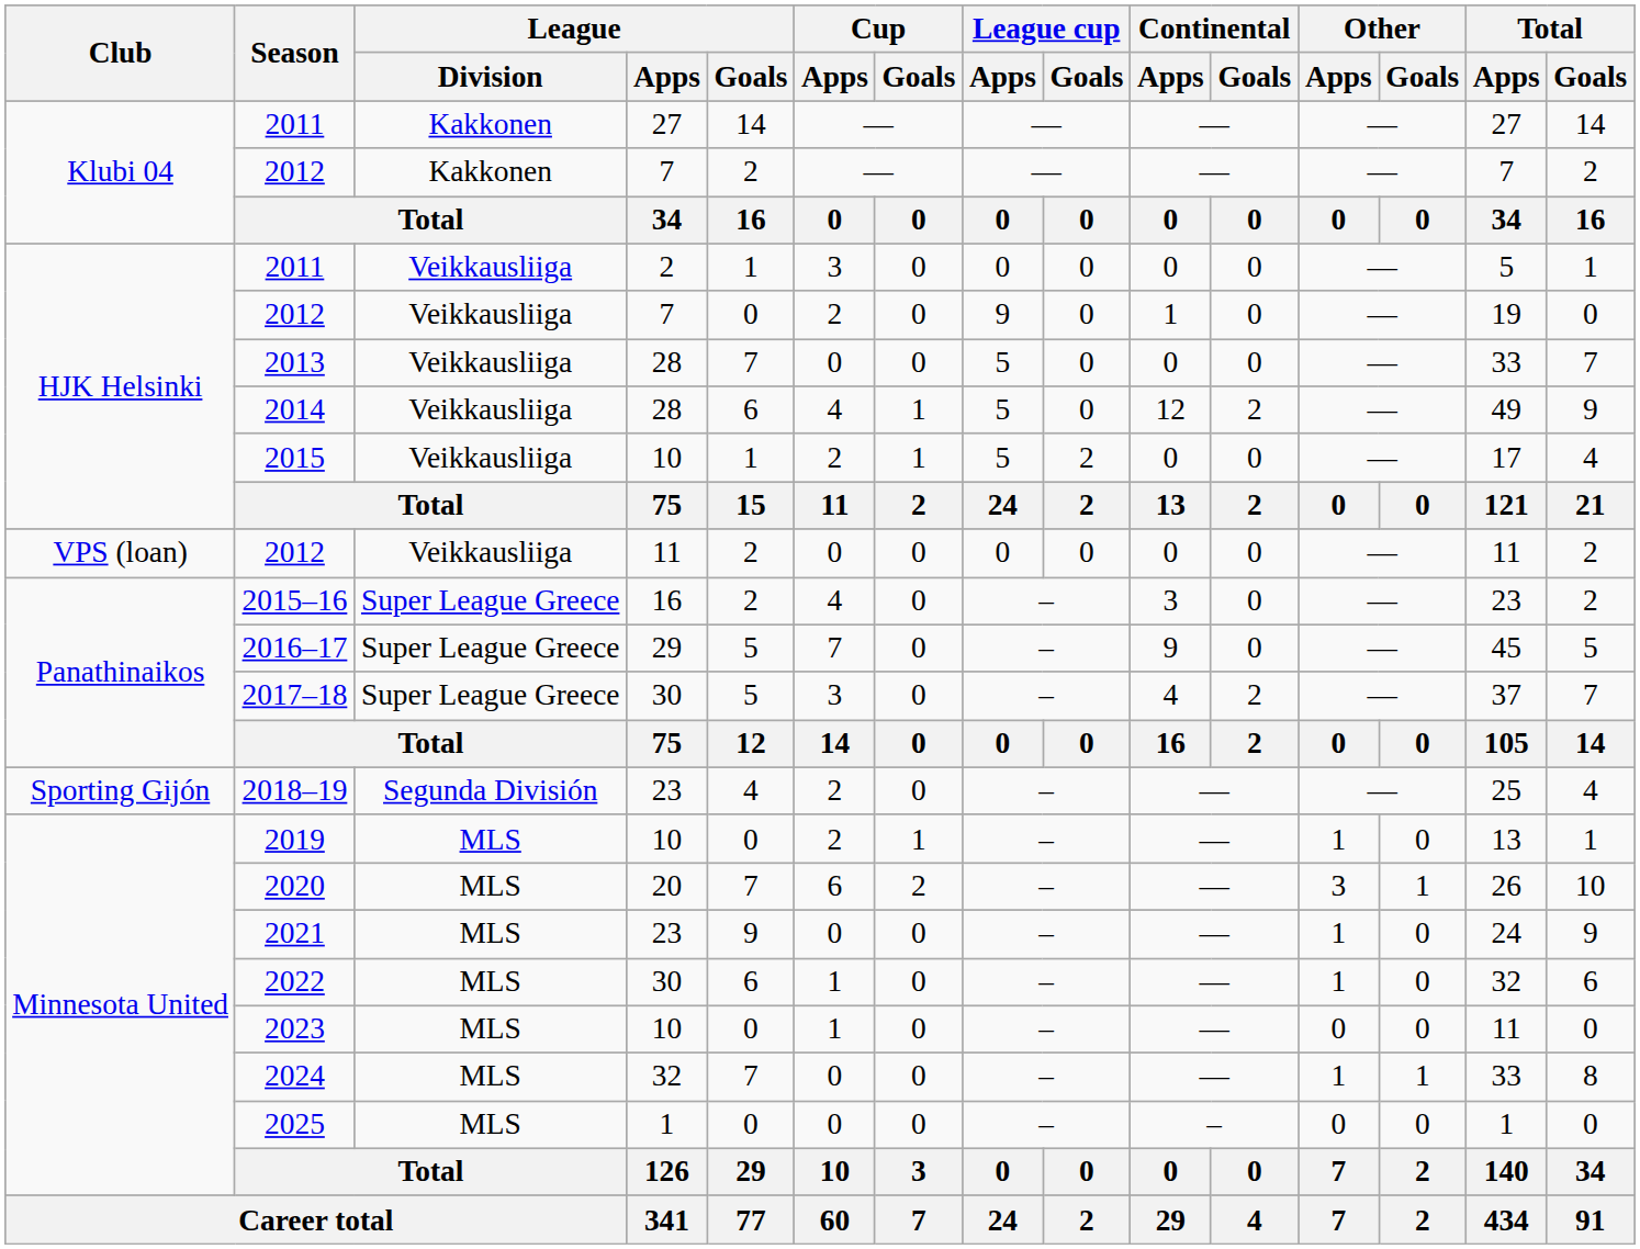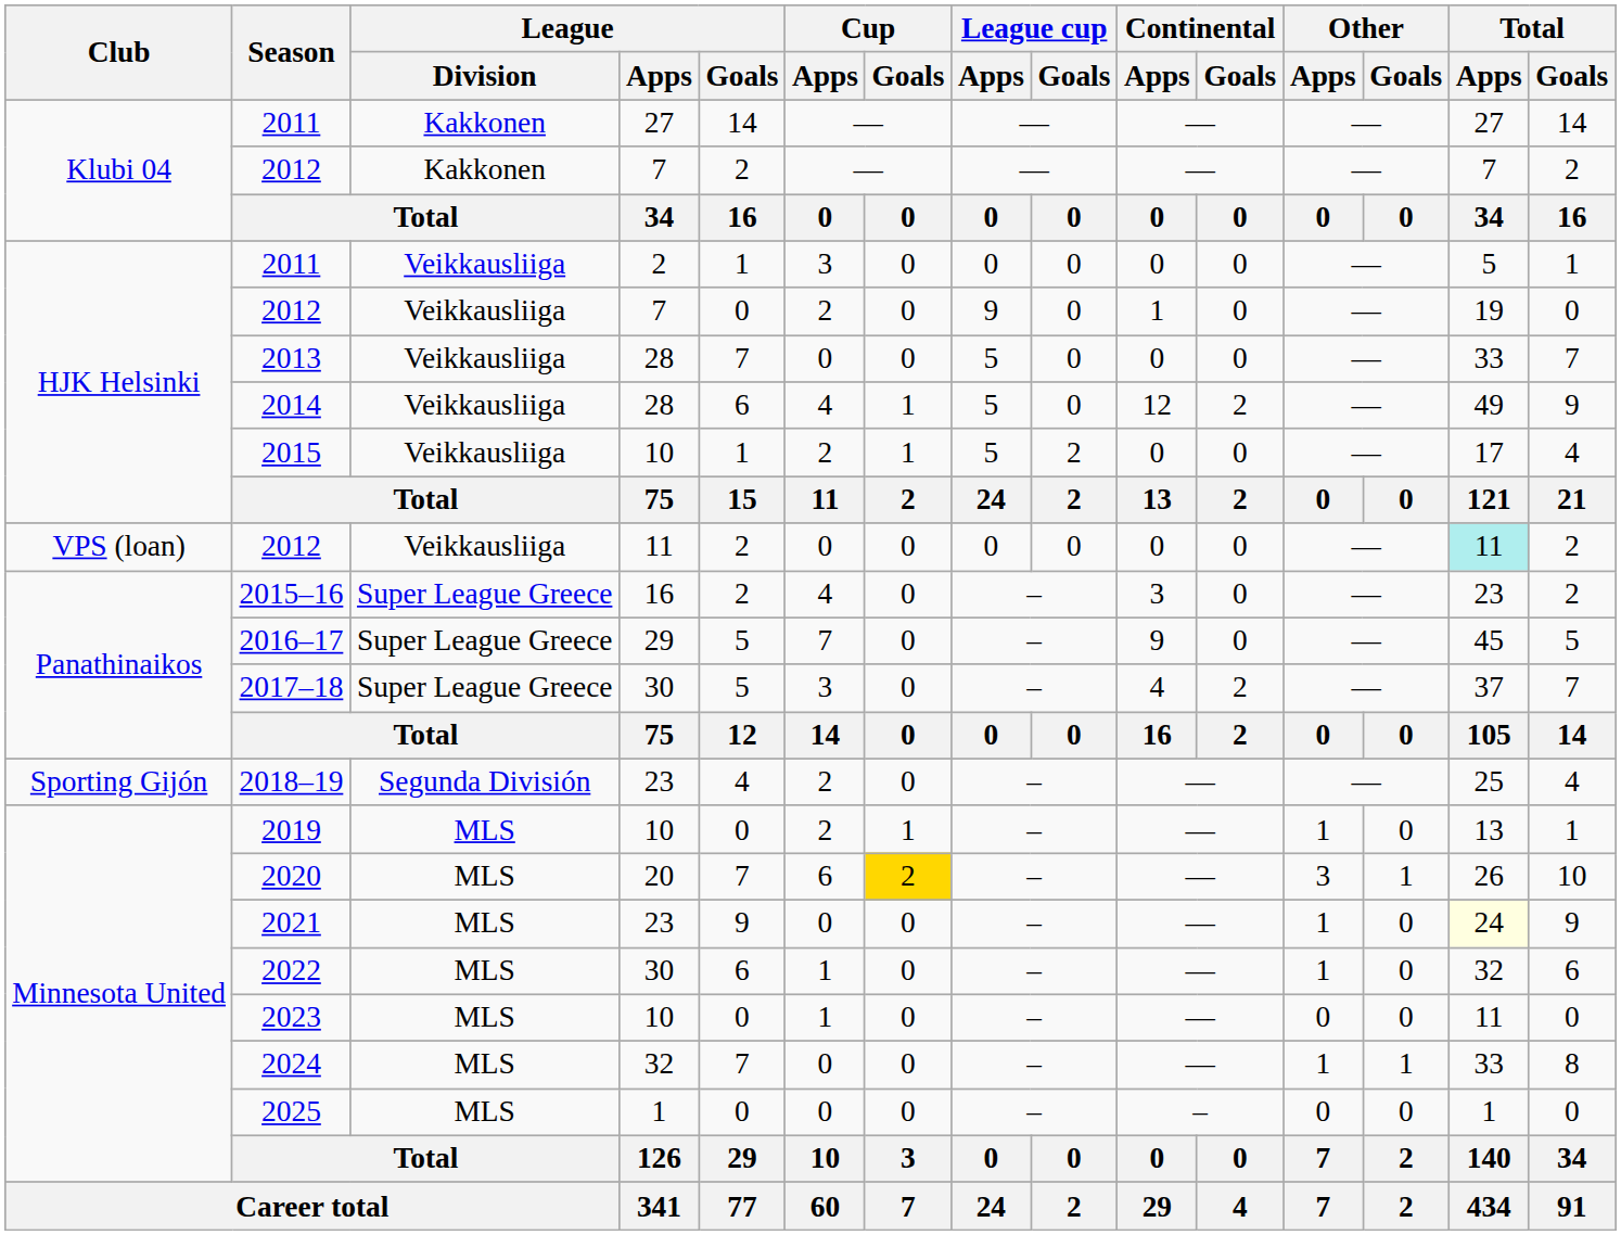VPS (loan) / 2012 | Total / Apps: no background -> paleturquoise background
2020 | Cup / Goals: no background -> gold background
2021 | Total / Apps: no background -> lightyellow background
